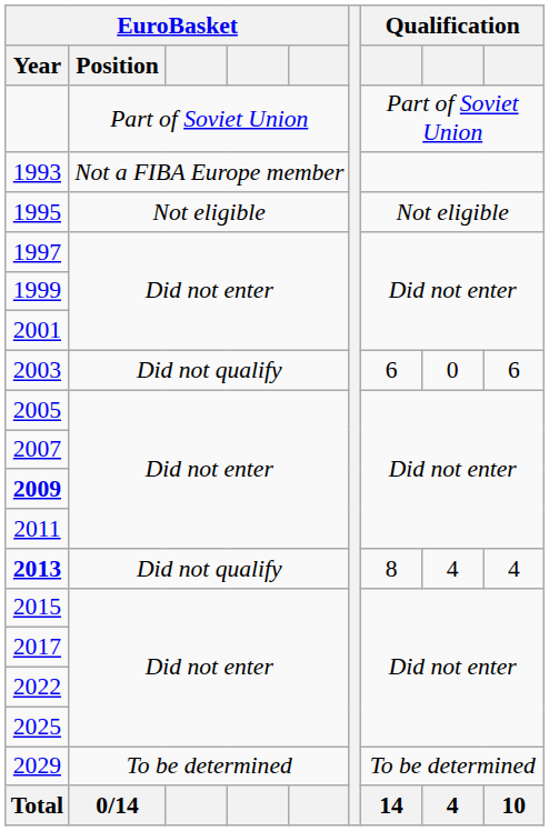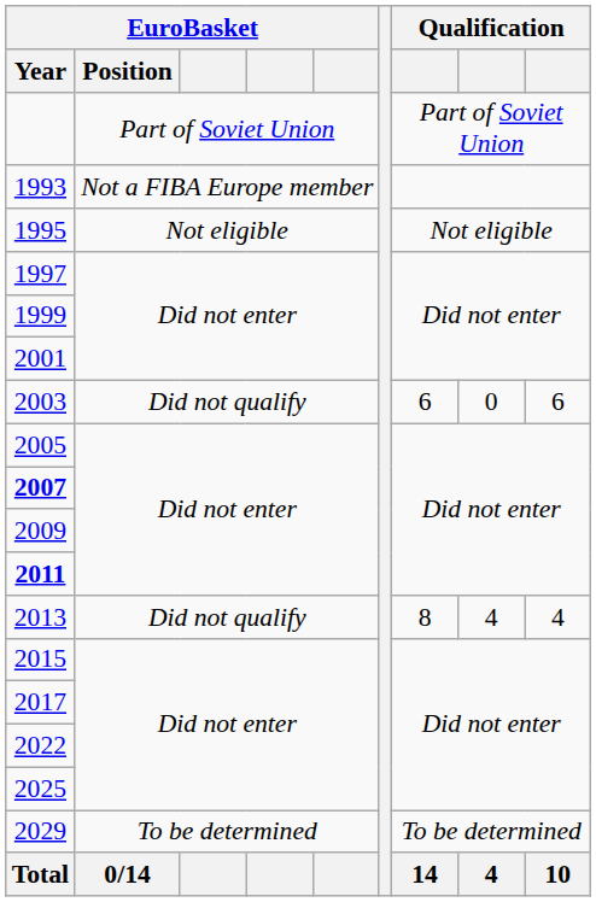2007 | EuroBasket / Year: normal -> bold
2009 | EuroBasket / Year: bold -> normal
2011 | EuroBasket / Year: normal -> bold
2013 | EuroBasket / Year: bold -> normal
